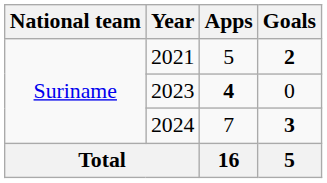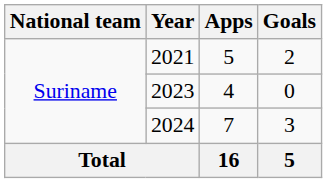2021 | Goals: bold -> normal
2023 | Apps: bold -> normal
2024 | Goals: bold -> normal
